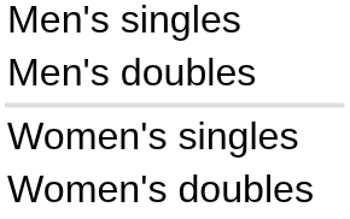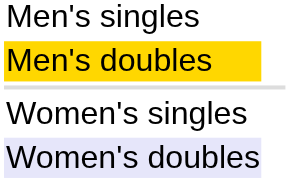Men's doubles | column 1: no background -> gold background
Women's doubles | column 1: no background -> lavender background
